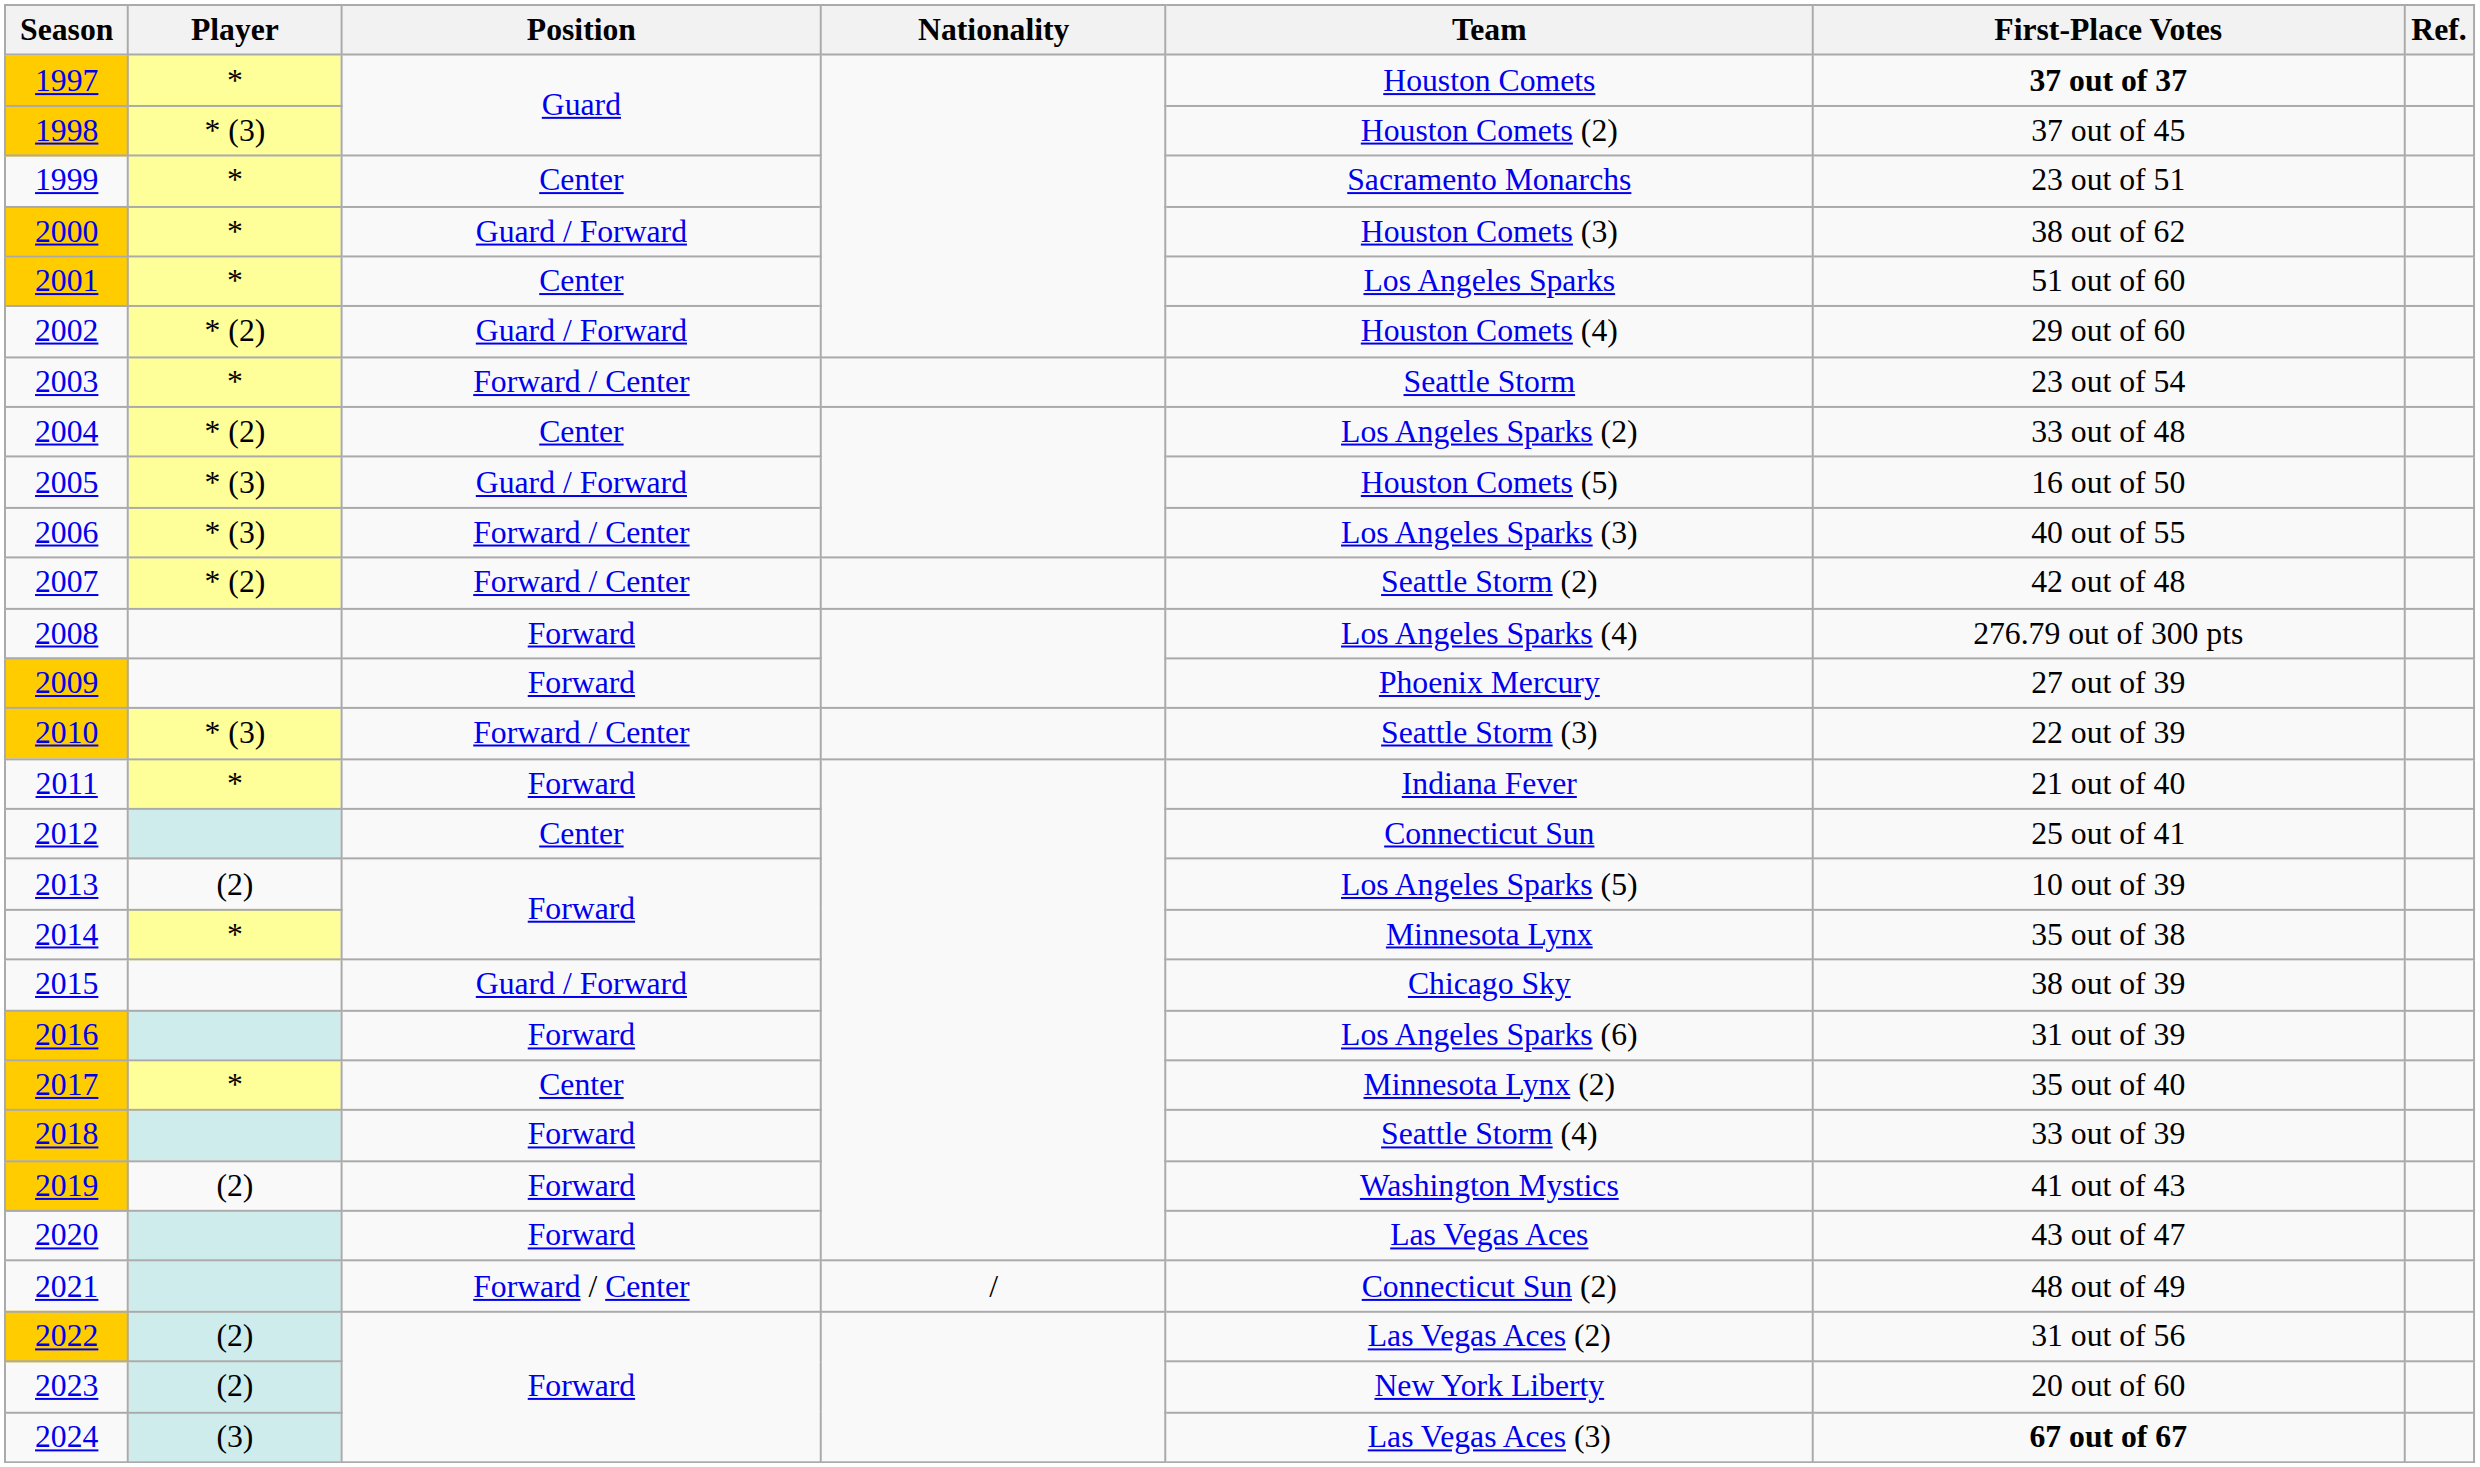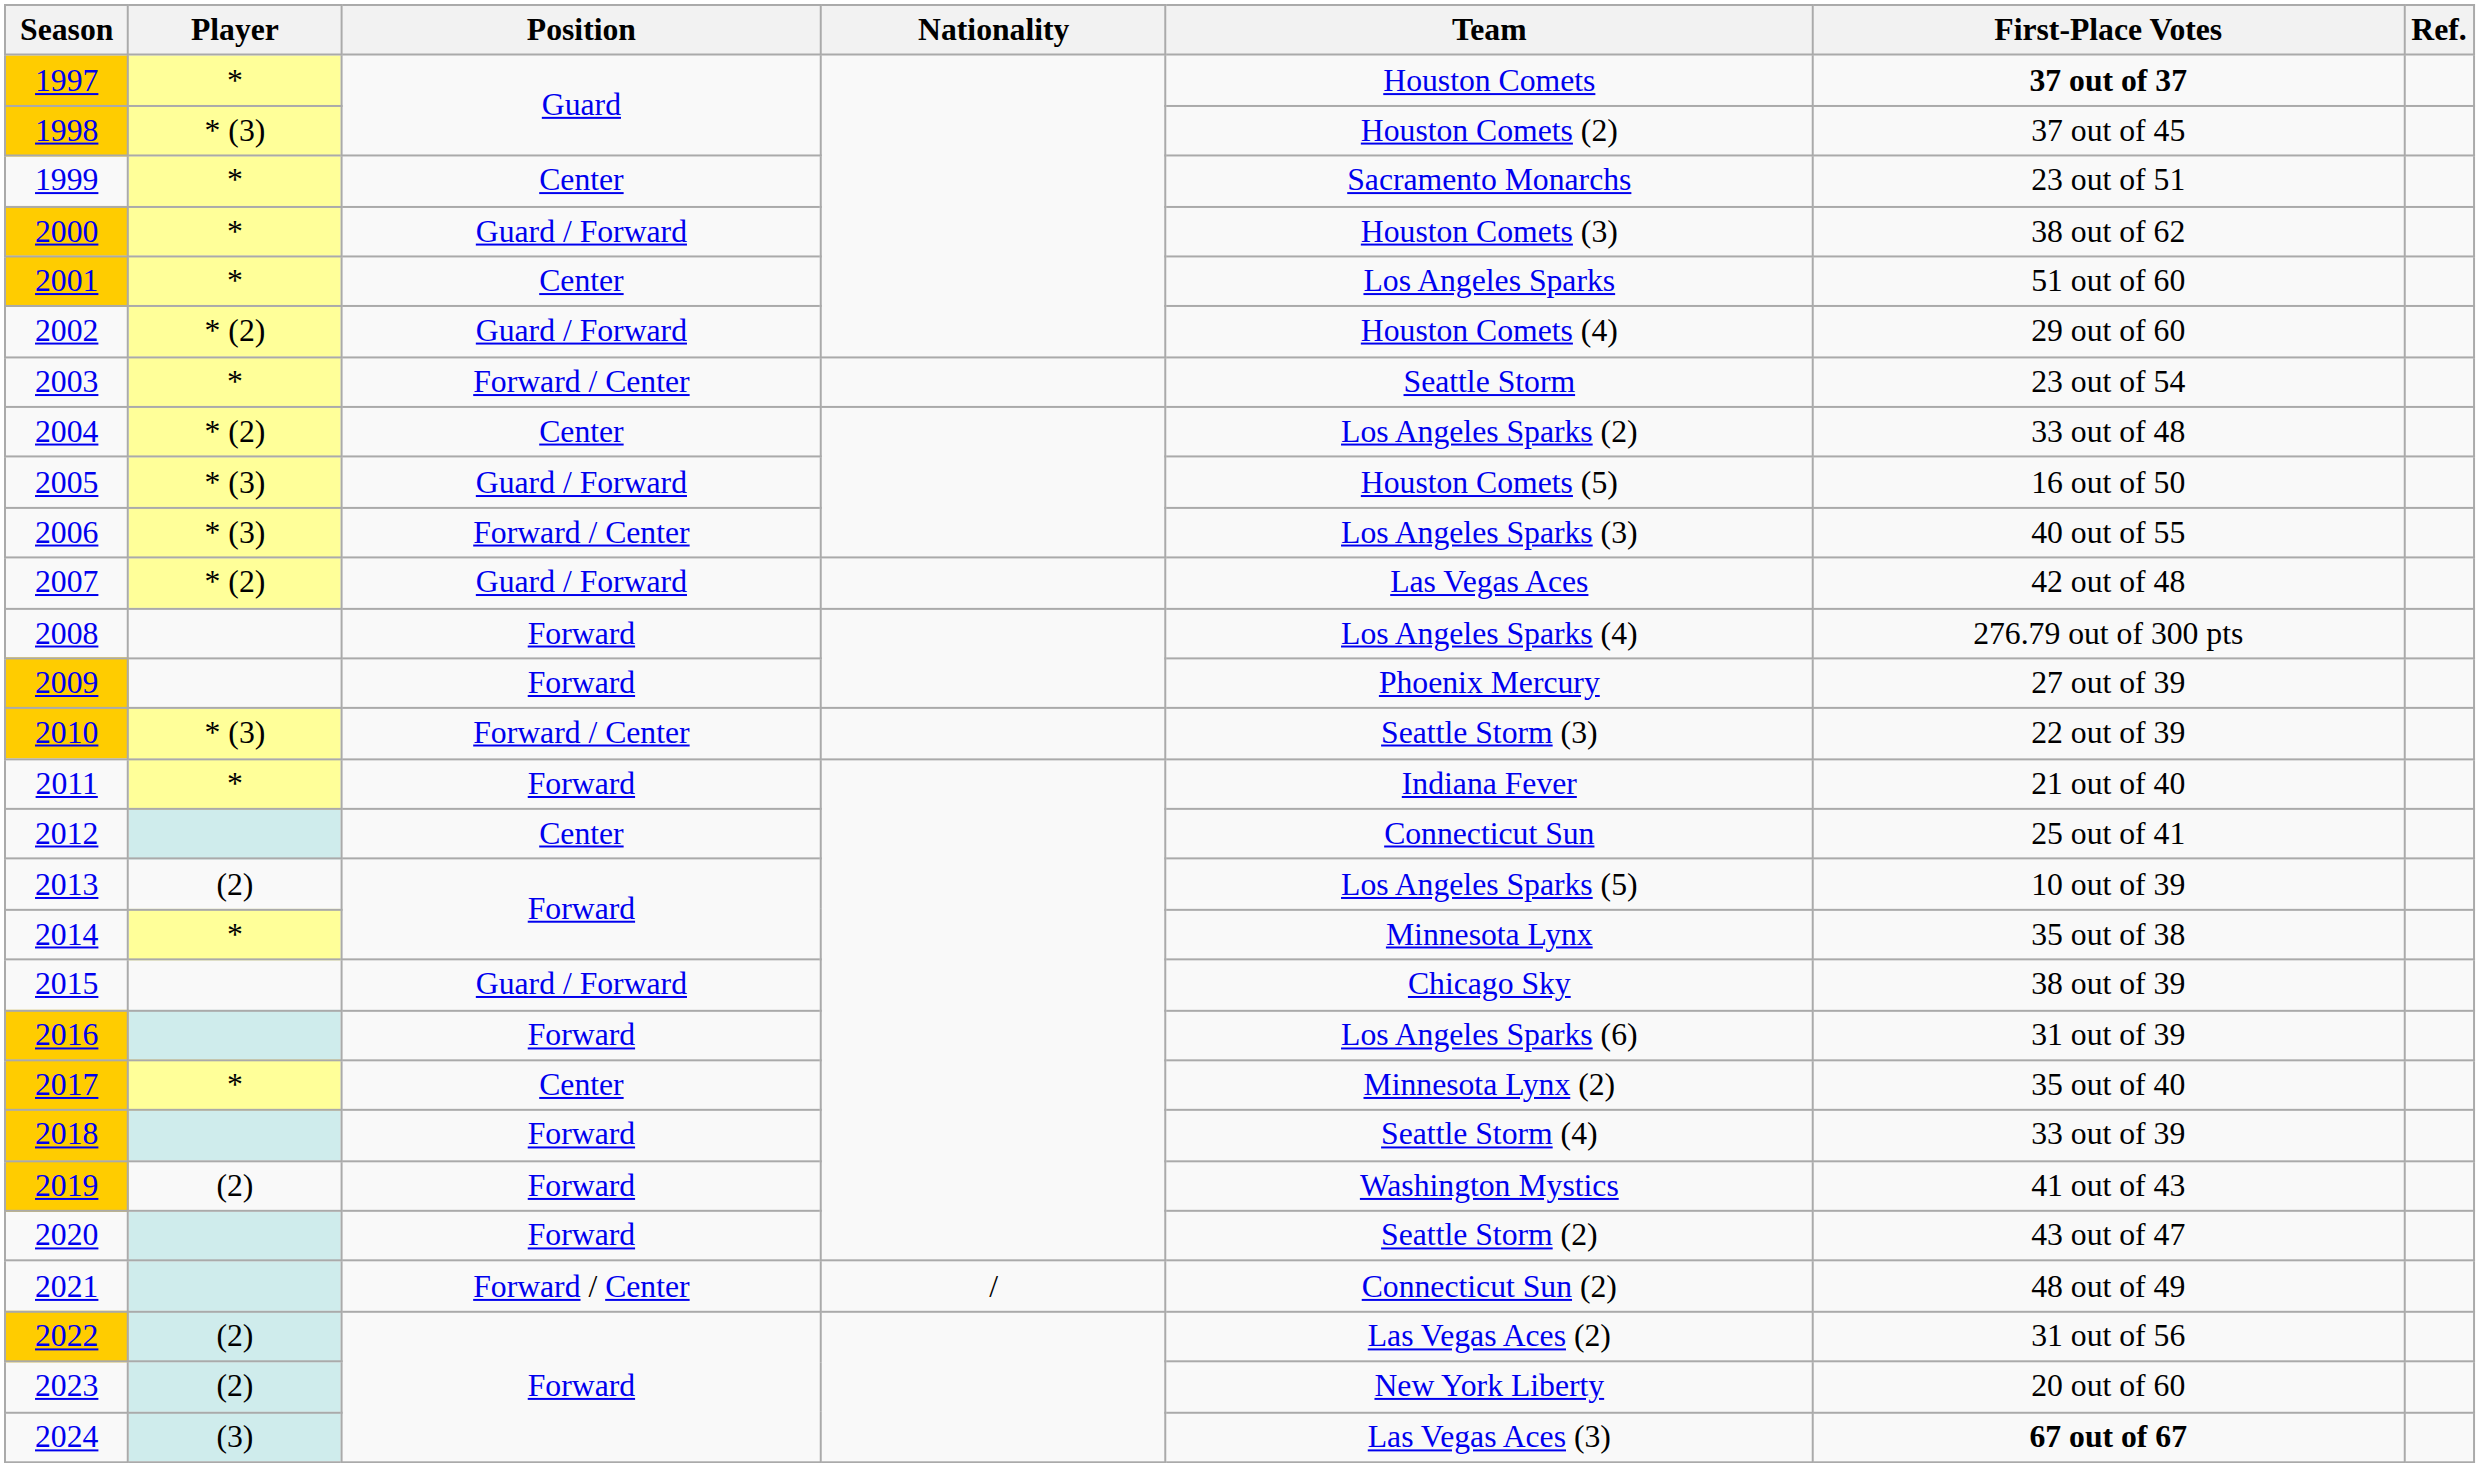2007 | Position: Forward / Center -> Guard / Forward
2007 | Team: Seattle Storm (2) -> Las Vegas Aces
2020 | Team: Las Vegas Aces -> Seattle Storm (2)
